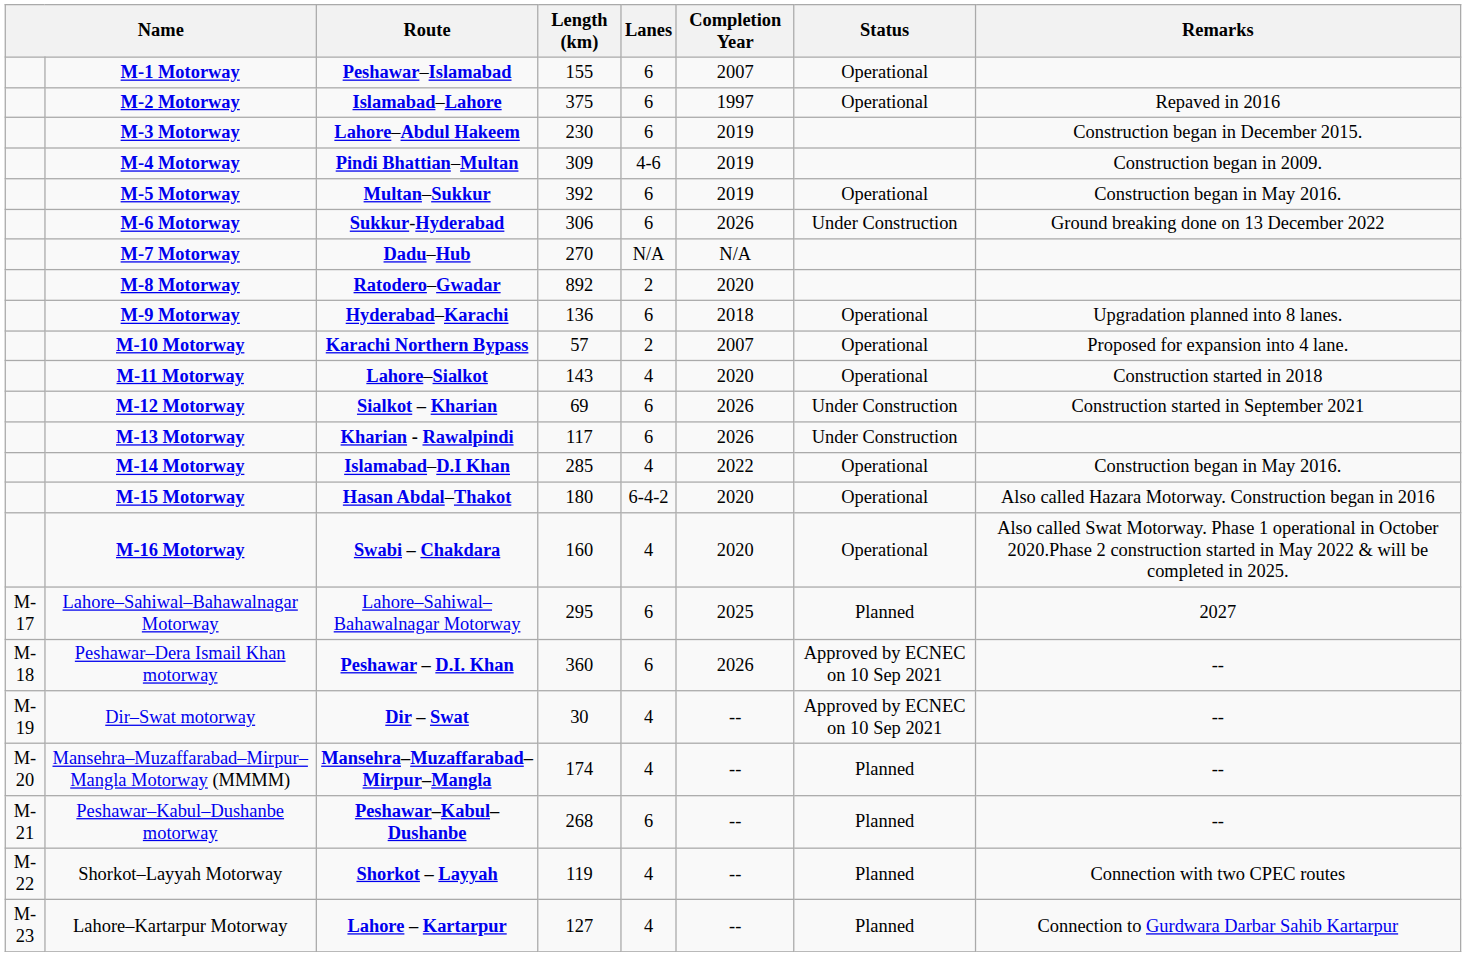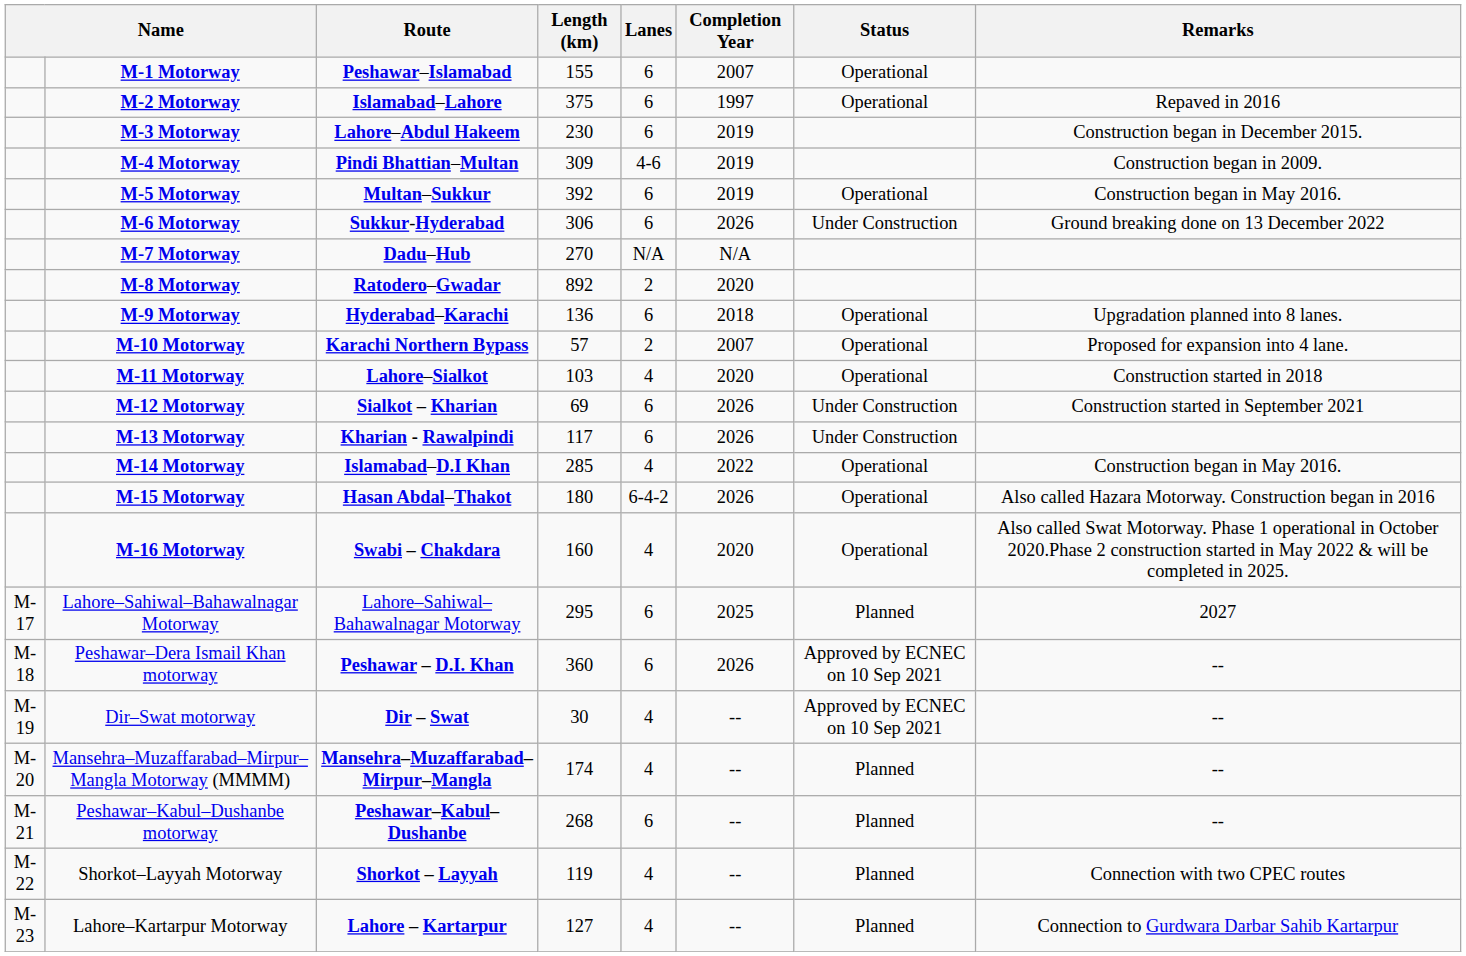M-11 Motorway | Length (km): 143 -> 103
M-15 Motorway | Completion Year: 2020 -> 2026
